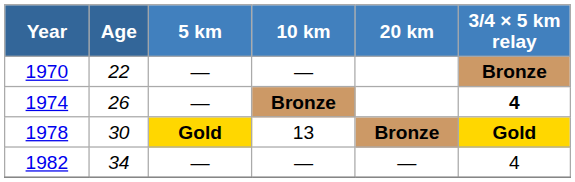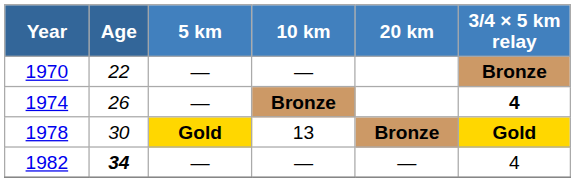1982 | Age: normal -> bold
